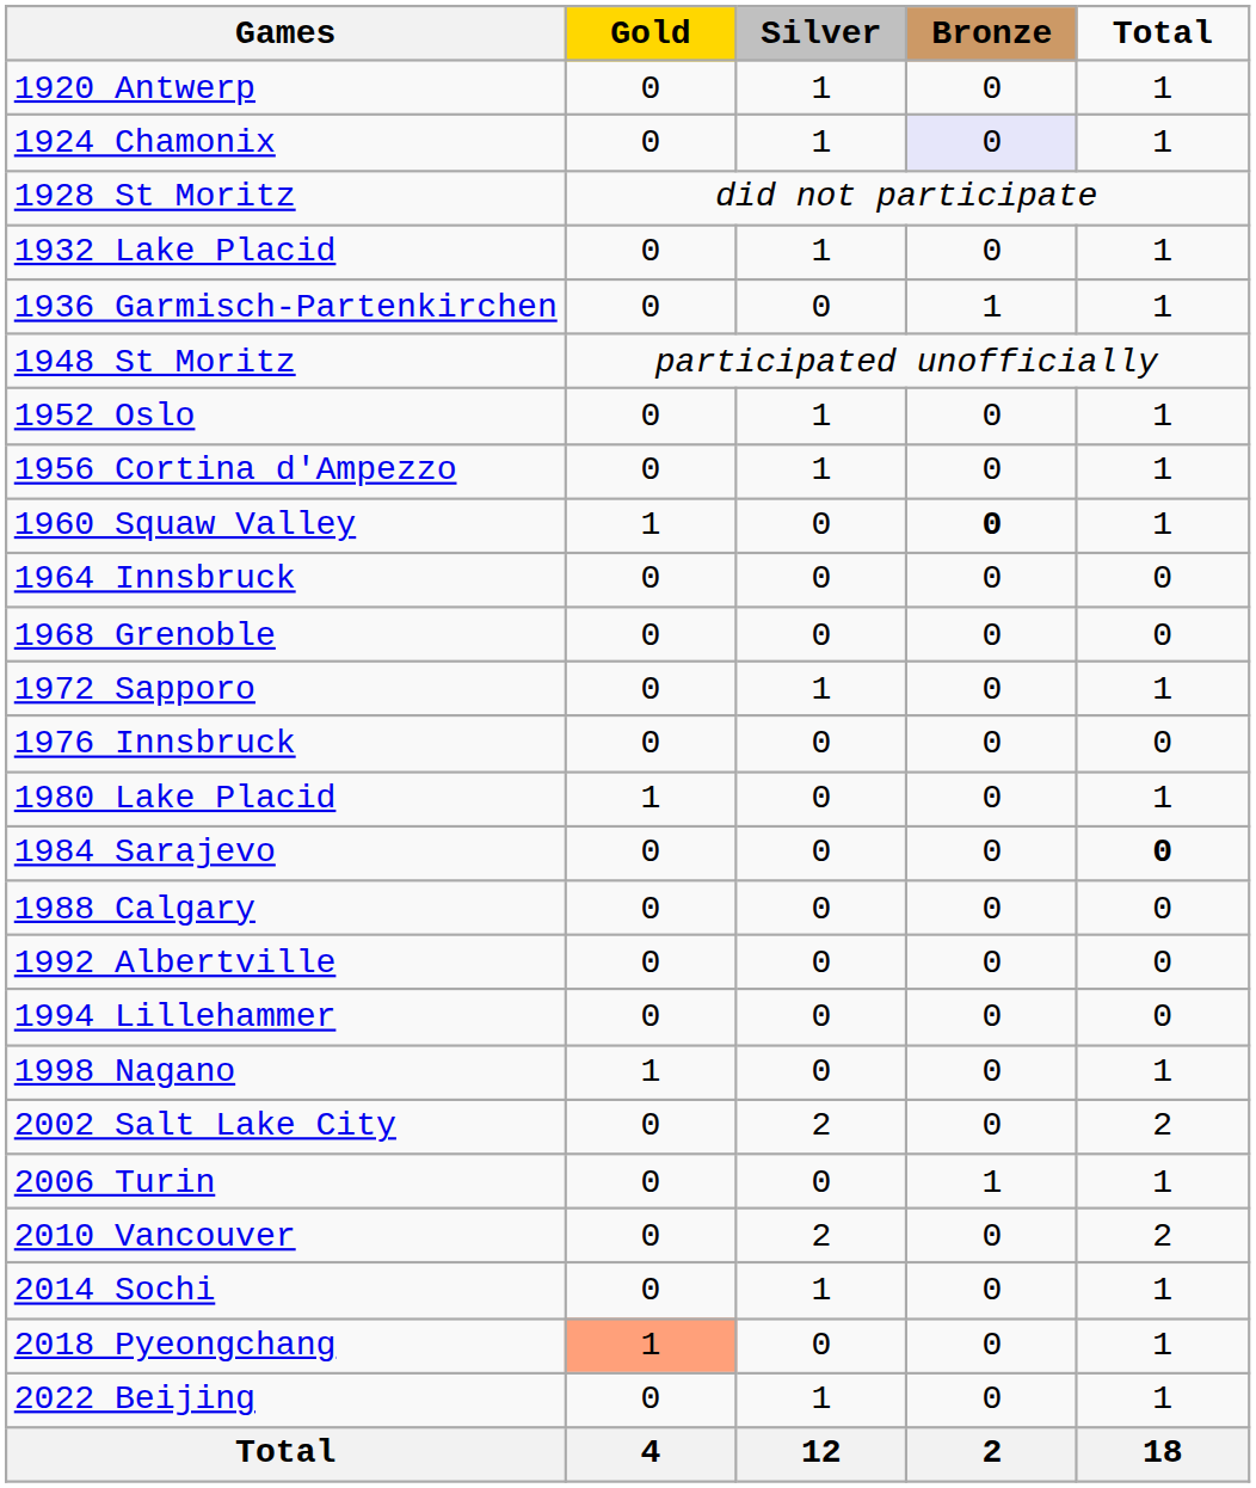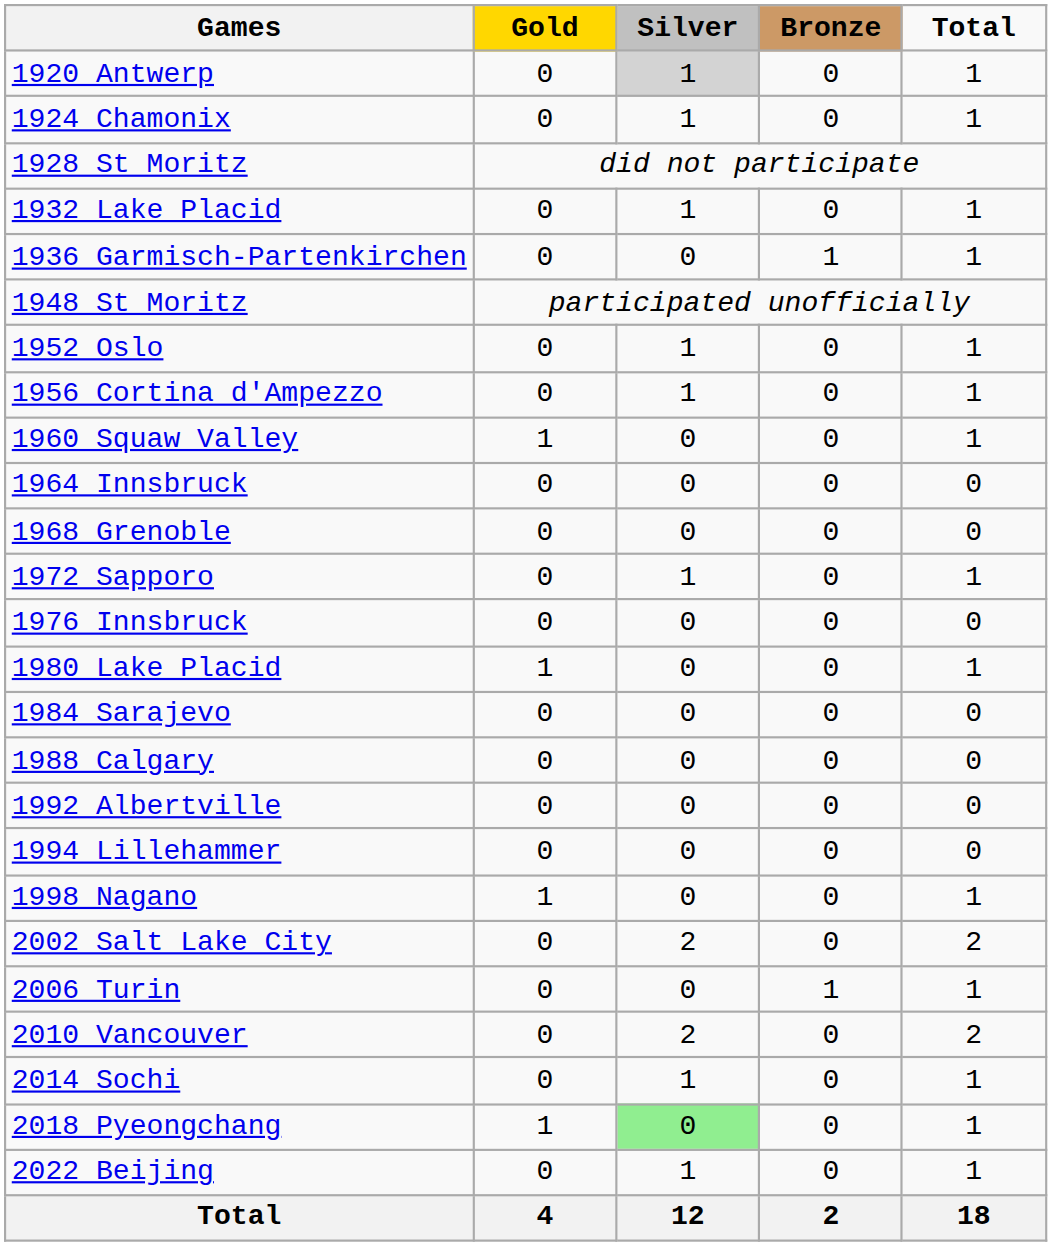1920 Antwerp | Silver: no background -> lightgrey background
1924 Chamonix | Bronze: lavender background -> no background
1960 Squaw Valley | Bronze: bold -> normal
1984 Sarajevo | Total: bold -> normal
2018 Pyeongchang | Gold: lightsalmon background -> no background
2018 Pyeongchang | Silver: no background -> lightgreen background
